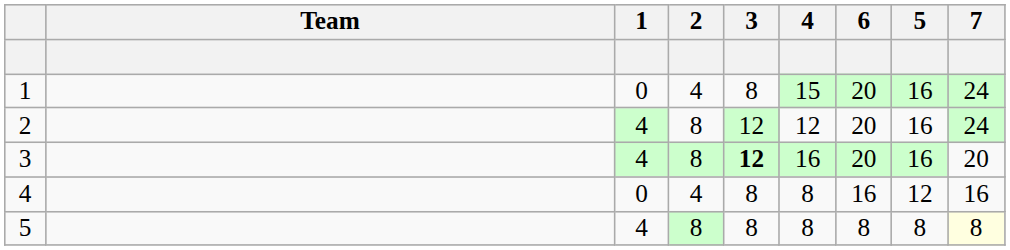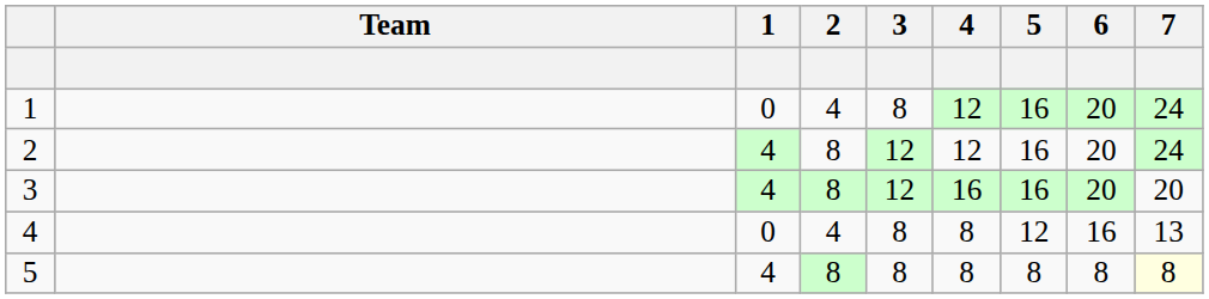columns swapped: 5 <-> 6
row 3 | 4: 15 -> 12
row 5 | 3: bold -> normal
row 6 | 7: 16 -> 13
